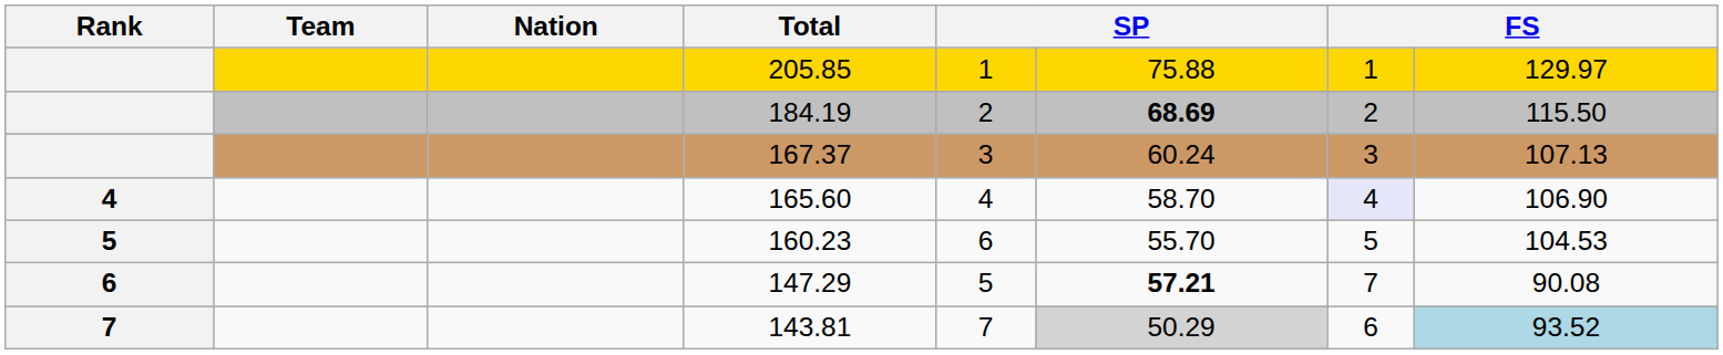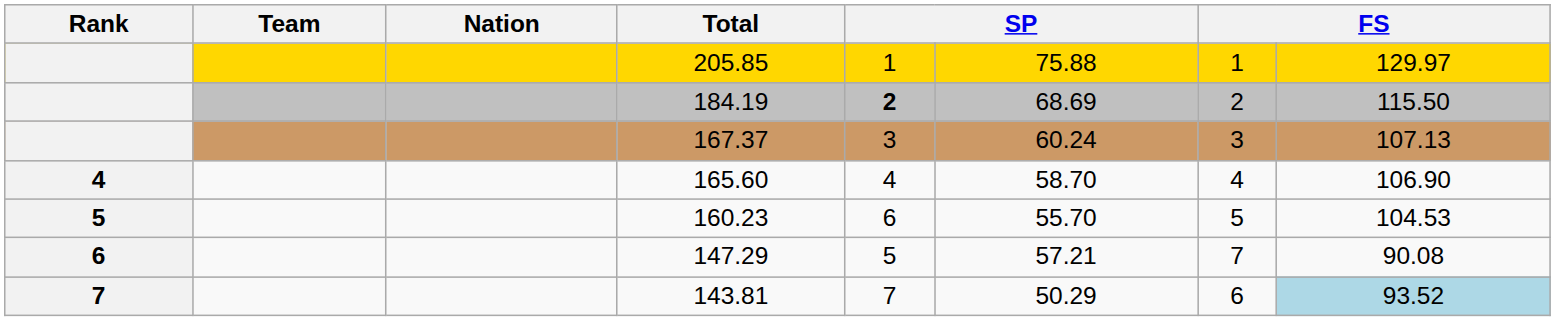184.19 | column 5: normal -> bold
184.19 | column 6: bold -> normal
165.60 | column 7: lavender background -> no background
147.29 | column 6: bold -> normal
143.81 | column 6: lightgrey background -> no background
